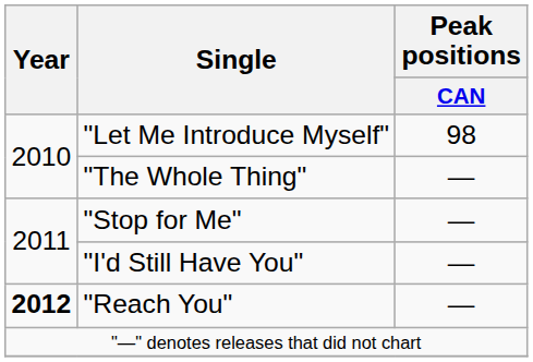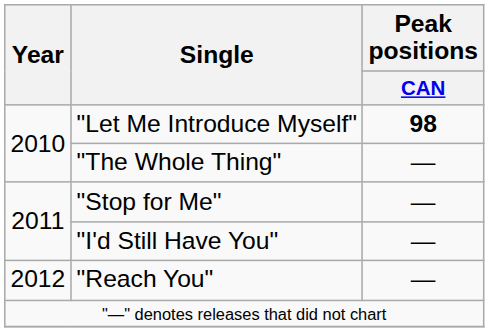"Let Me Introduce Myself" | Peak positions / CAN: normal -> bold
"Reach You" | Year: bold -> normal
